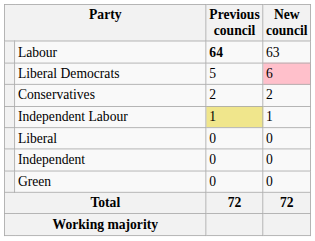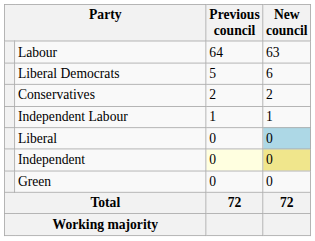Labour | Previous council: bold -> normal
Liberal Democrats | New council: pink background -> no background
Independent Labour | Previous council: khaki background -> no background
Liberal | New council: no background -> lightblue background
Independent | Previous council: no background -> lightyellow background
Independent | New council: no background -> khaki background
